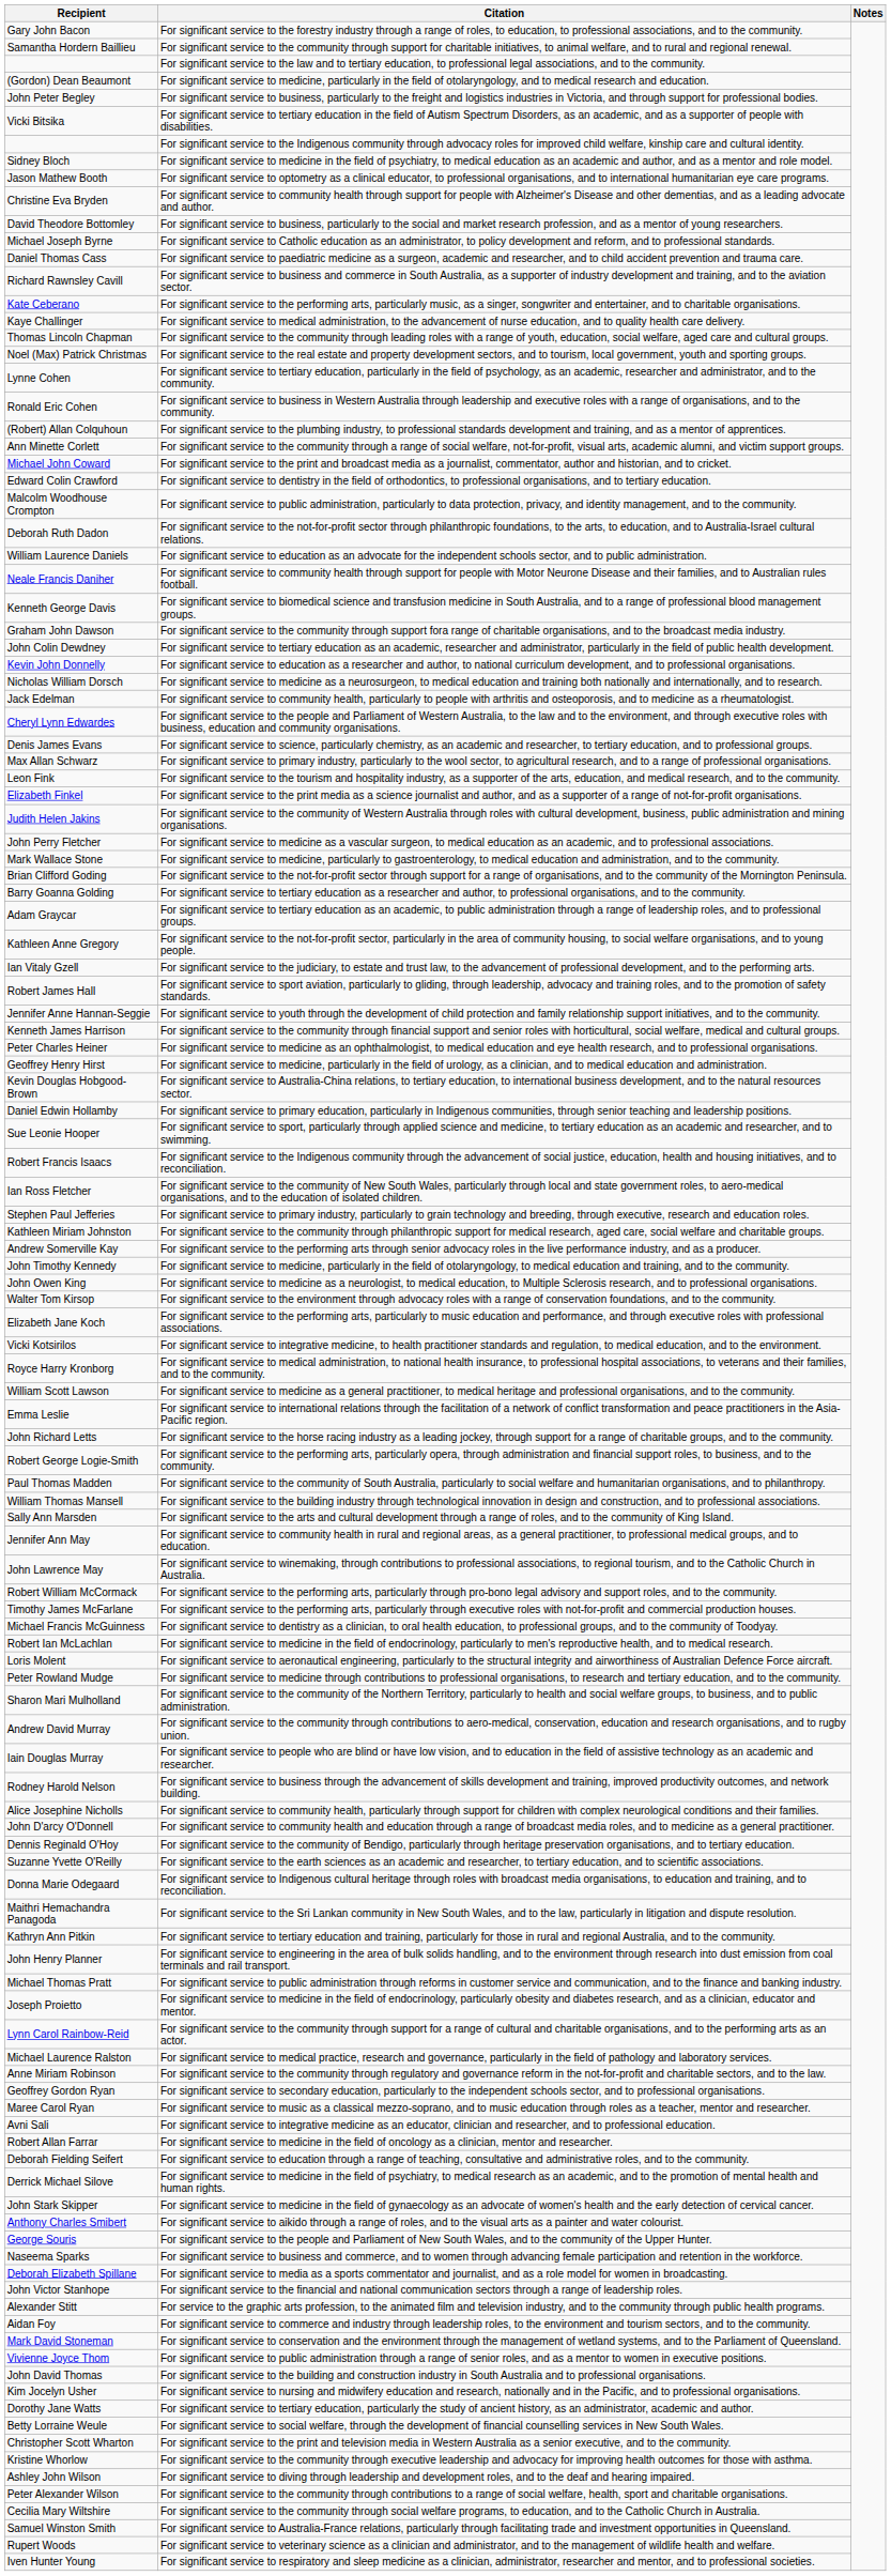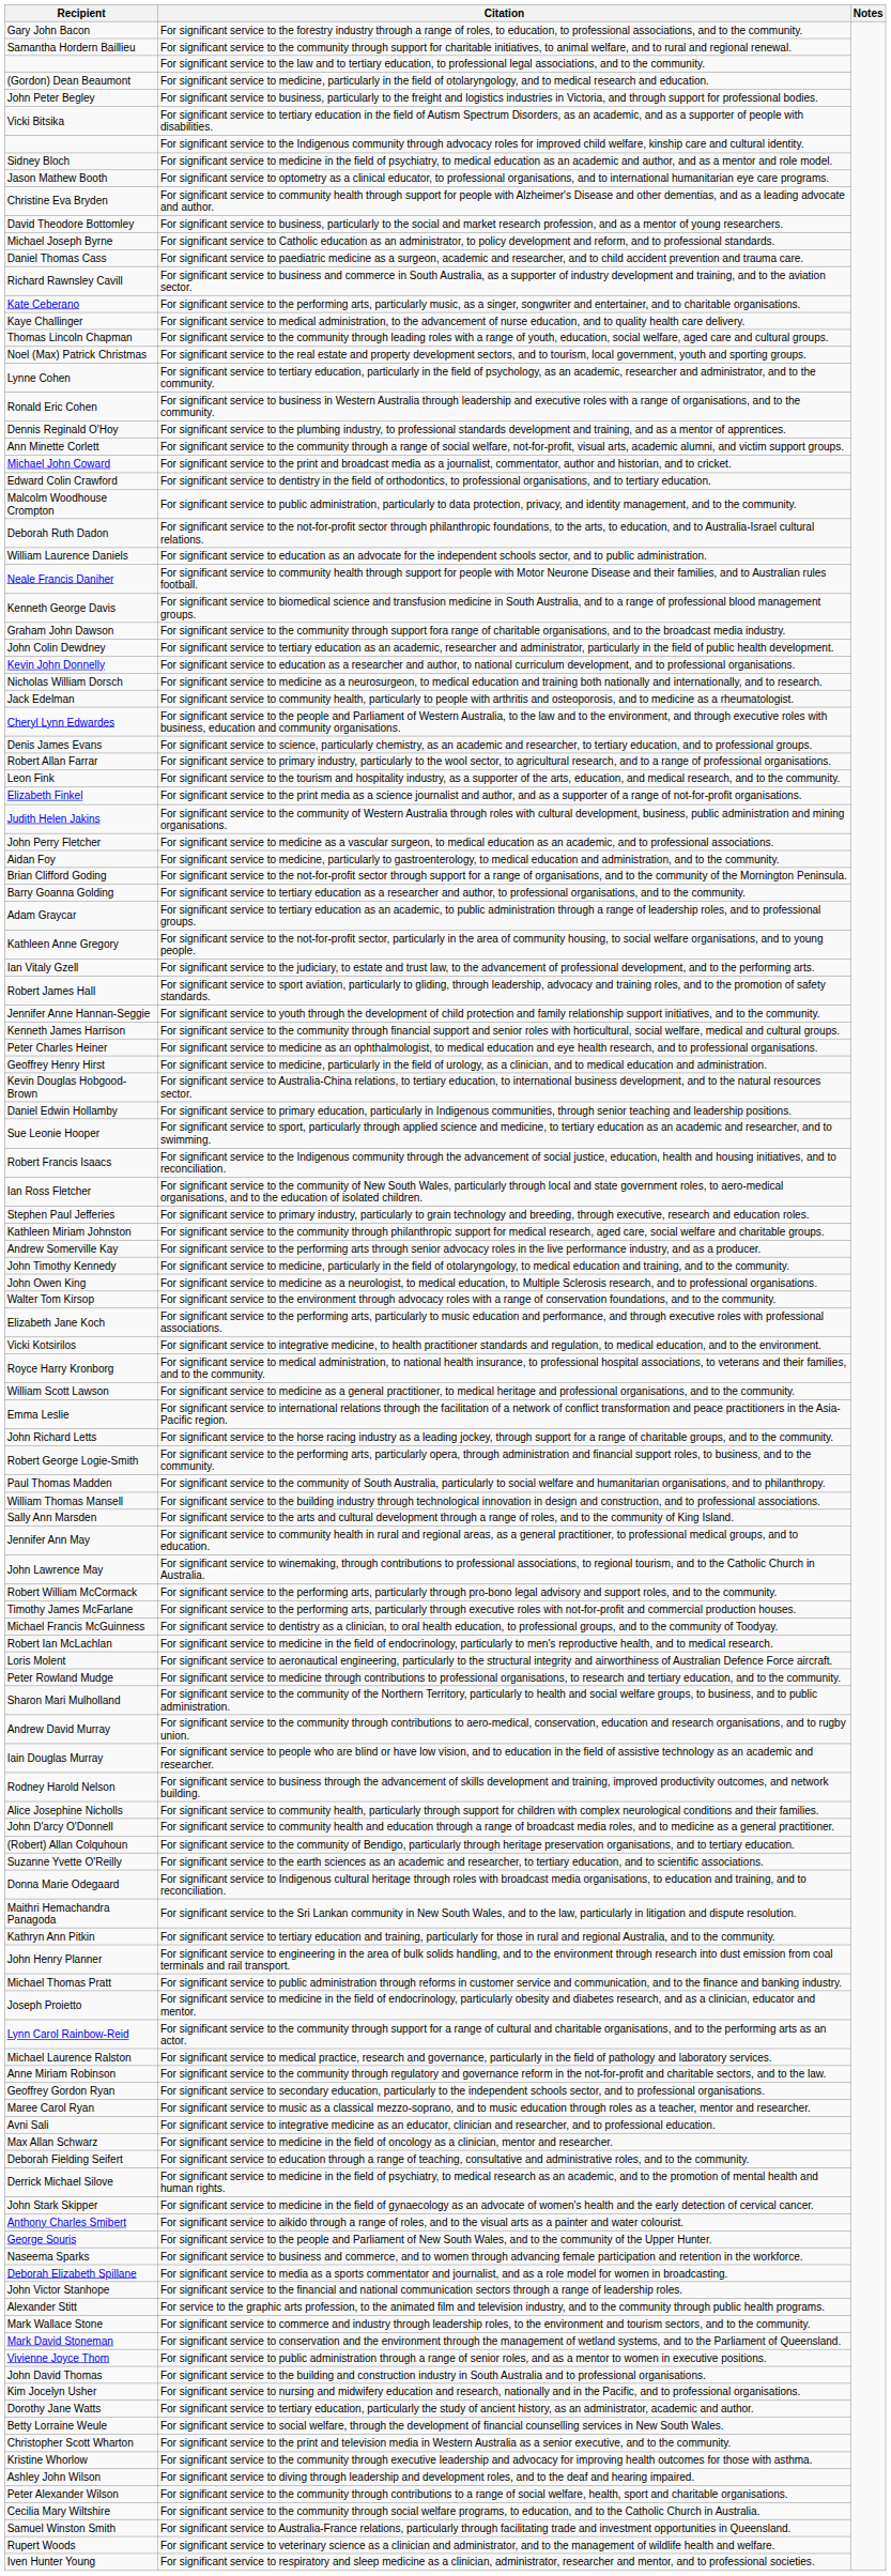row 22 | Recipient: (Robert) Allan Colquhoun -> Dennis Reginald O'Hoy
row 38 | Recipient: Max Allan Schwarz -> Robert Allan Farrar
row 43 | Recipient: Mark Wallace Stone -> Aidan Foy
row 89 | Recipient: Dennis Reginald O'Hoy -> (Robert) Allan Colquhoun
row 103 | Recipient: Robert Allan Farrar -> Max Allan Schwarz
row 113 | Recipient: Aidan Foy -> Mark Wallace Stone
